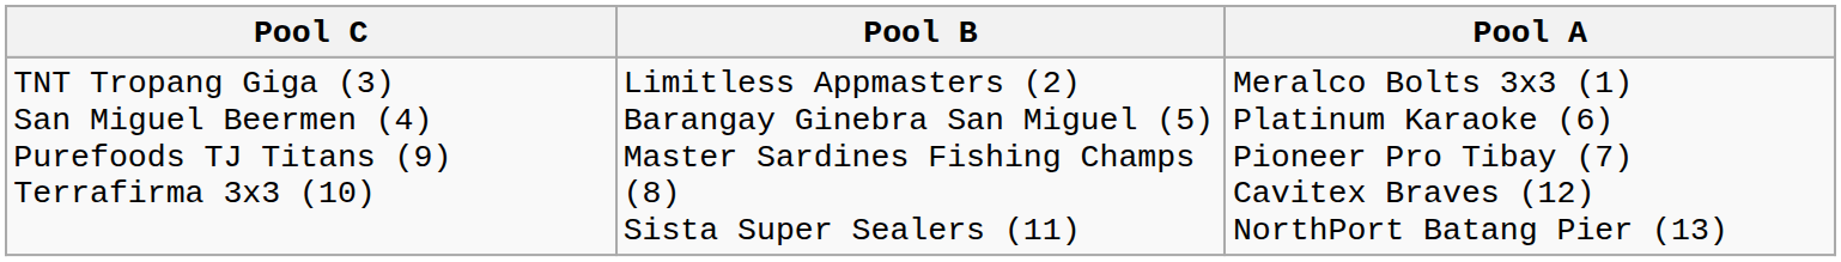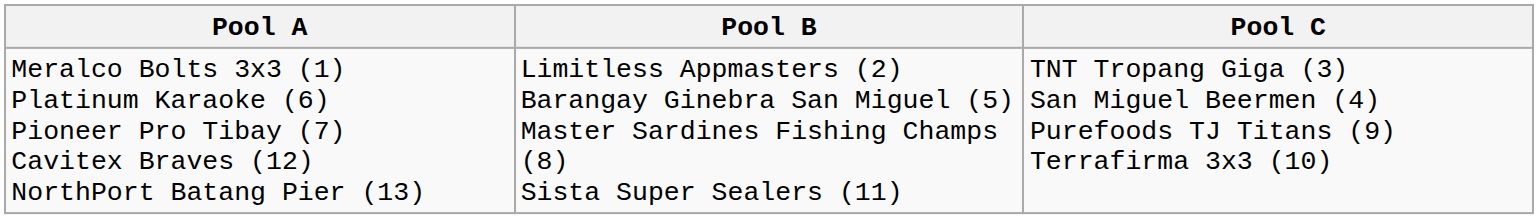columns swapped: Pool A <-> Pool C
